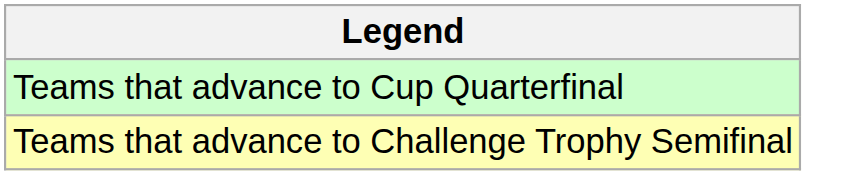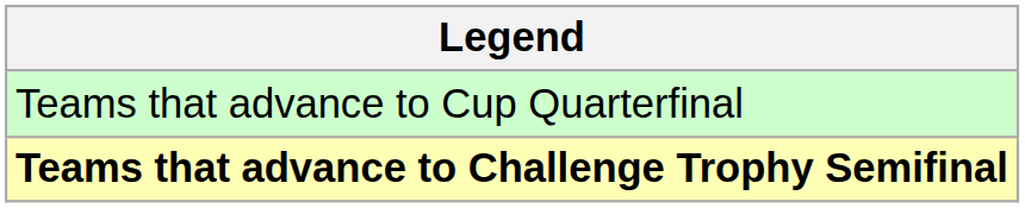Teams that advance to Challenge Trophy Semifinal | column 1: normal -> bold
